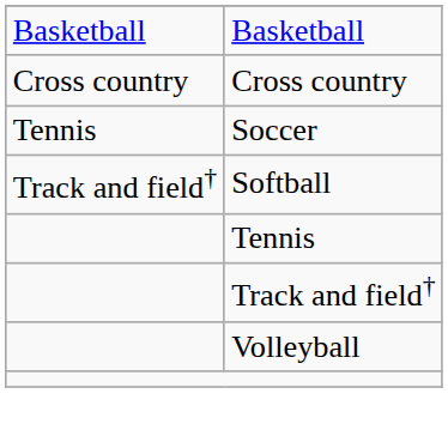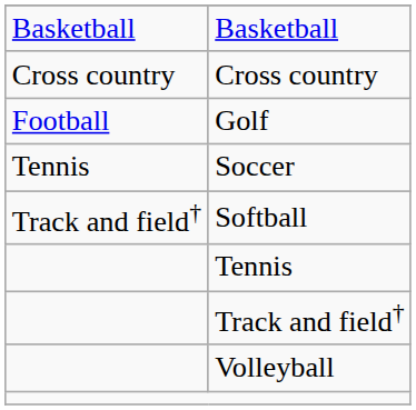+ row: Football | Golf
